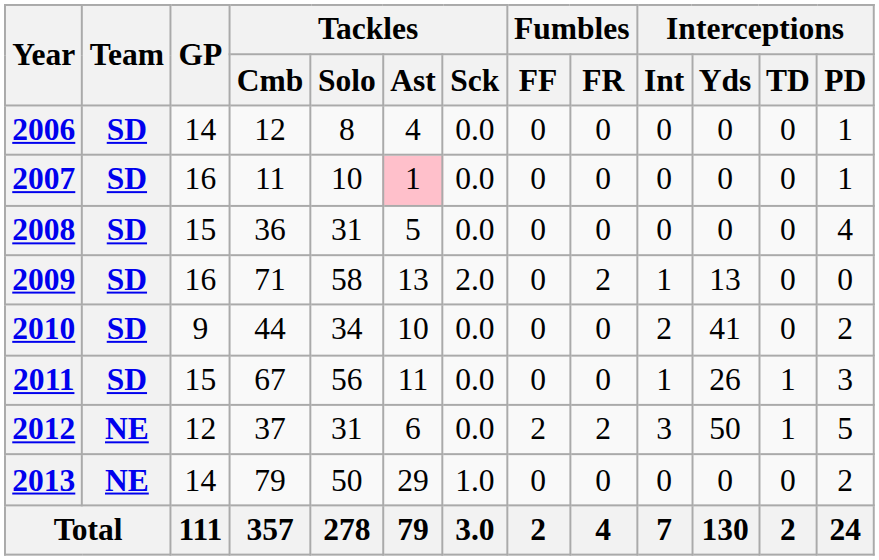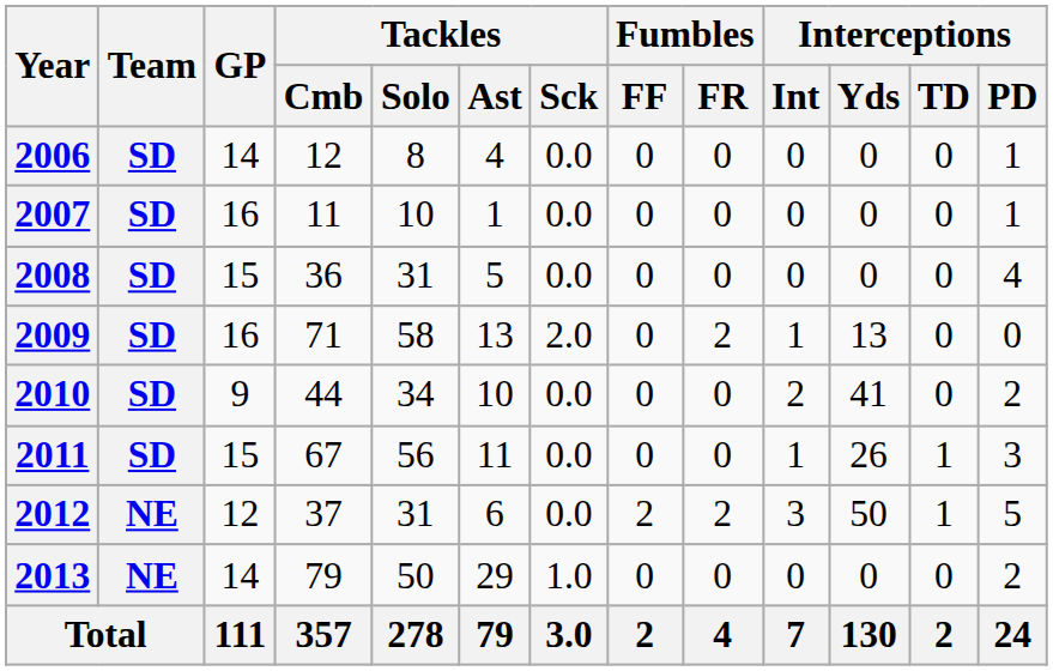2007 | Tackles / Ast: pink background -> no background
